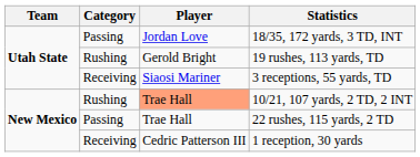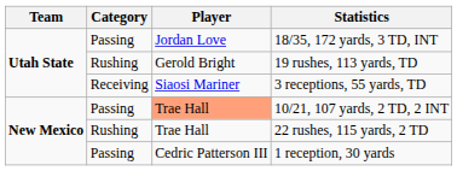10/21, 107 yards, 2 TD, 2 INT | Category: Rushing -> Passing
22 rushes, 115 yards, 2 TD | Category: Passing -> Rushing
1 reception, 30 yards | Category: Receiving -> Passing
